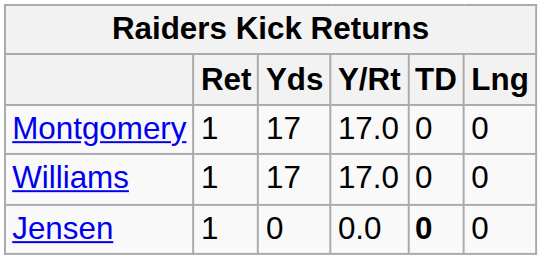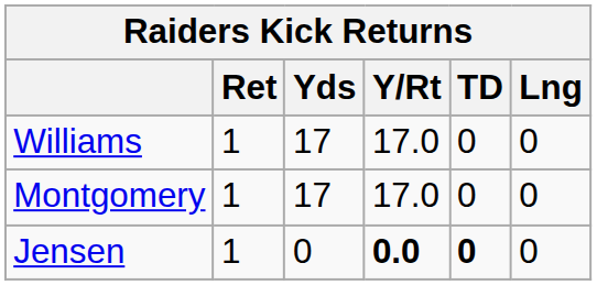rows swapped: Montgomery <-> Williams
Jensen | Y/Rt: normal -> bold
